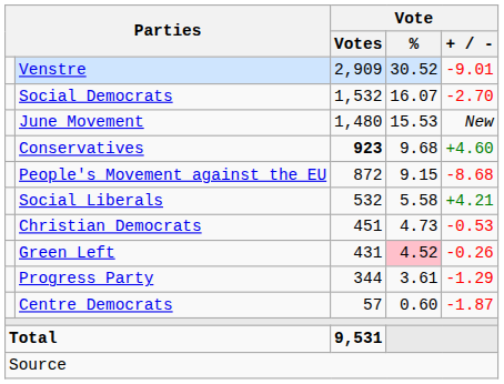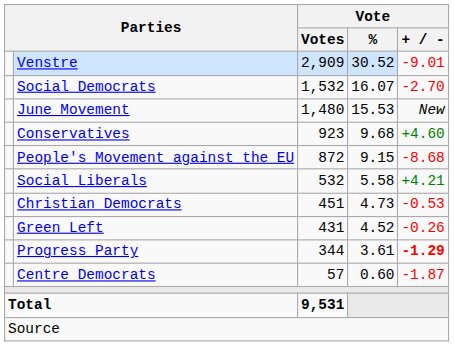Conservatives | Vote / Votes: bold -> normal
Green Left | Vote / %: pink background -> no background
Progress Party | Vote / + / -: normal -> bold
